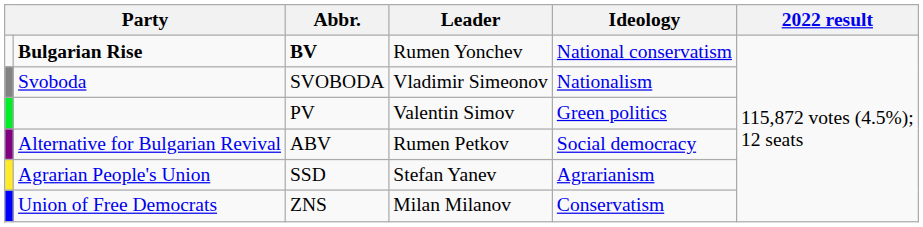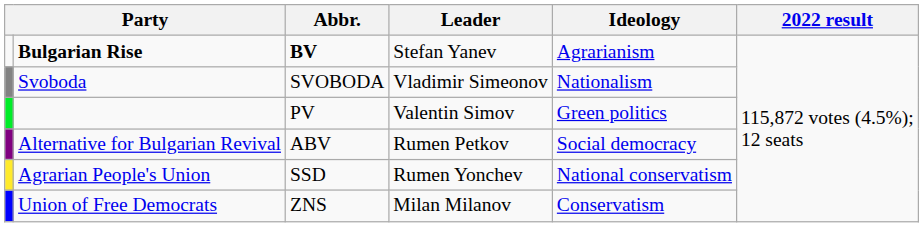Bulgarian Rise | Leader: Rumen Yonchev -> Stefan Yanev
Bulgarian Rise | Ideology: National conservatism -> Agrarianism
Agrarian People's Union | Leader: Stefan Yanev -> Rumen Yonchev
Agrarian People's Union | Ideology: Agrarianism -> National conservatism
